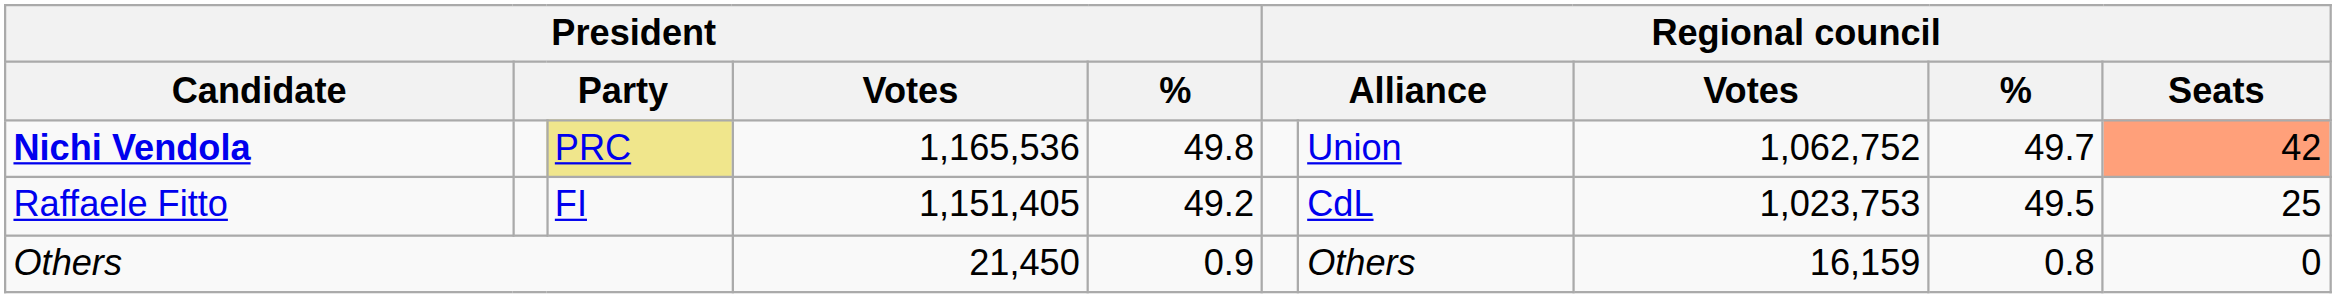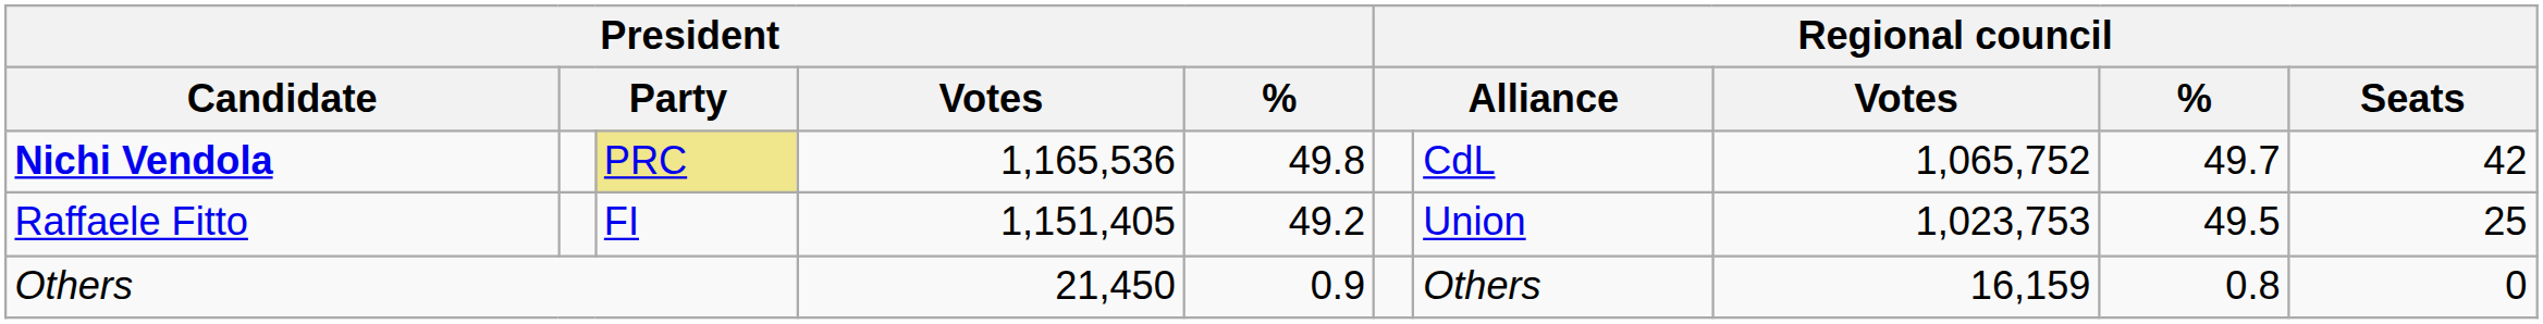Nichi Vendola | column 7: Union -> CdL
Nichi Vendola | Regional council / Votes: 1,062,752 -> 1,065,752
Nichi Vendola | Regional council / Seats: lightsalmon background -> no background
Raffaele Fitto | column 7: CdL -> Union
